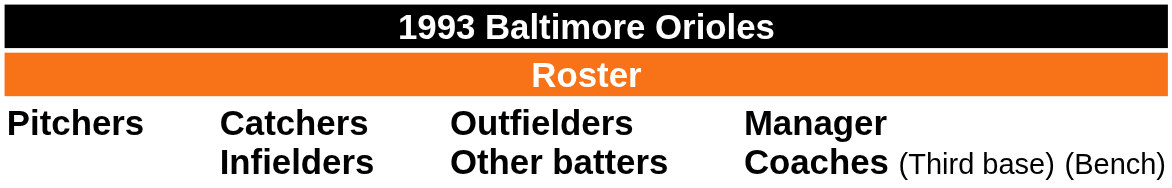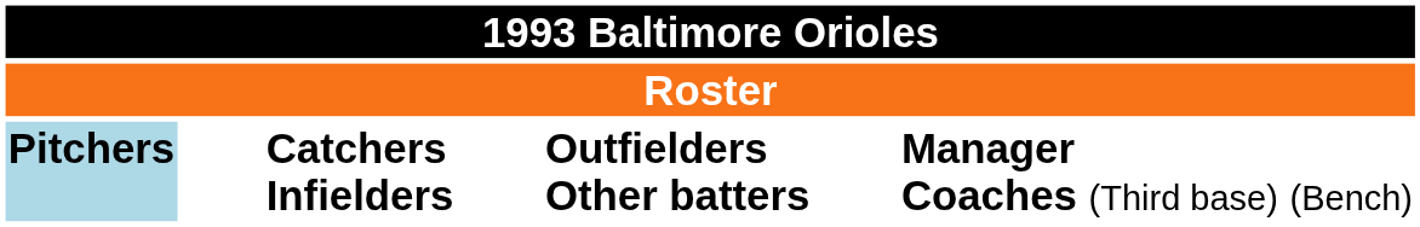Pitchers | column 1: no background -> lightblue background
